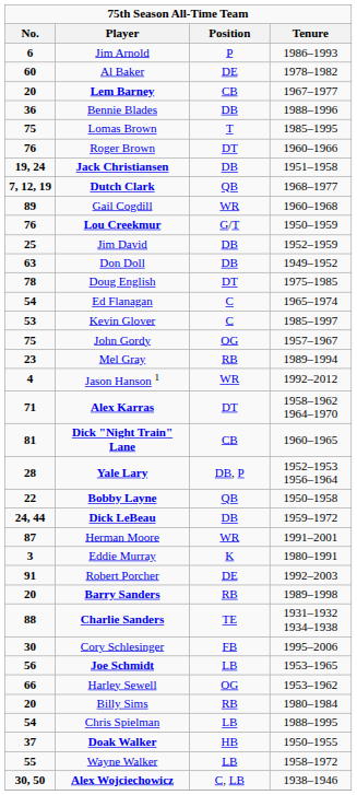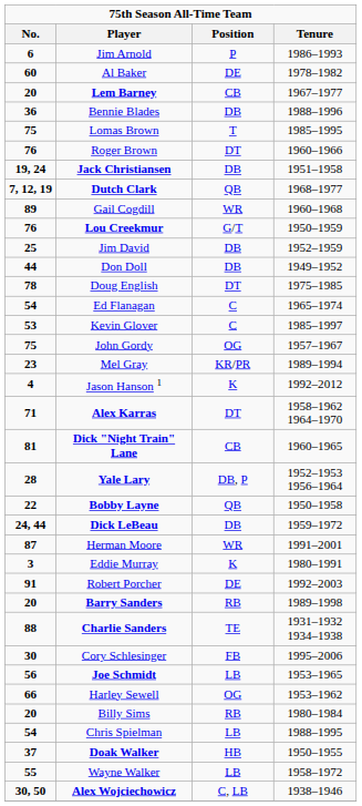Don Doll | No.: 63 -> 44
Mel Gray | Position: RB -> KR/PR
Jason Hanson 1 | Position: WR -> K
